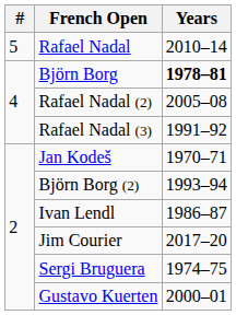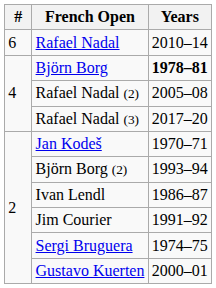Rafael Nadal | #: 5 -> 6
Rafael Nadal (3) | Years: 1991–92 -> 2017–20
Jim Courier | Years: 2017–20 -> 1991–92
